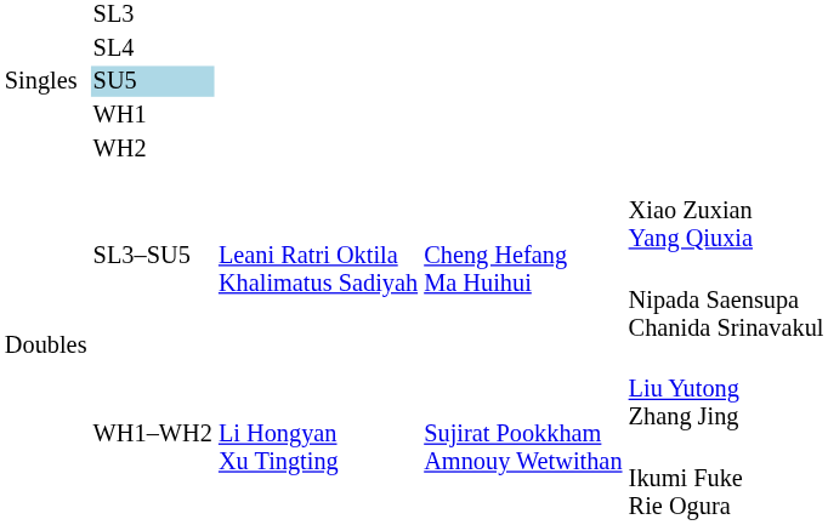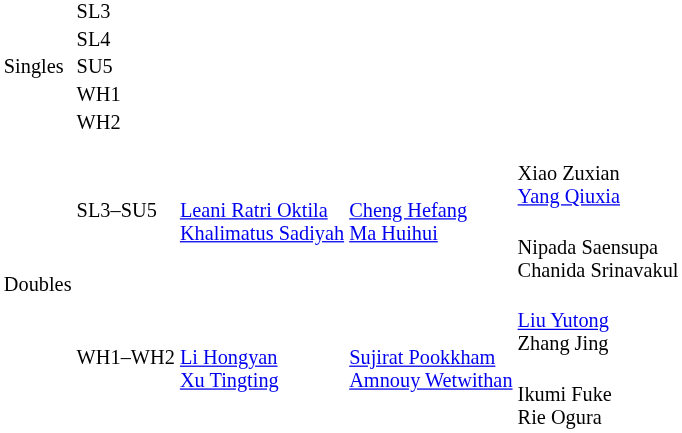SU5 | column 2: lightblue background -> no background
